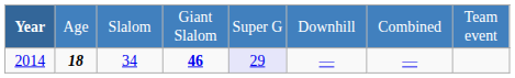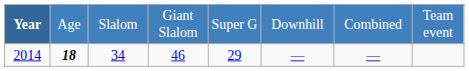2014 | column 4: bold -> normal
2014 | column 5: lavender background -> no background
